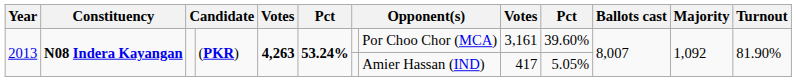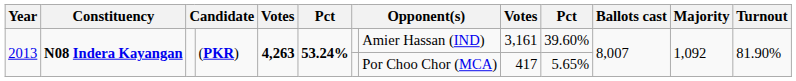row 2 | column 8: Por Choo Chor (MCA) -> Amier Hassan (IND)
row 3 | column 8: Amier Hassan (IND) -> Por Choo Chor (MCA)
row 3 | column 10: 5.05% -> 5.65%
